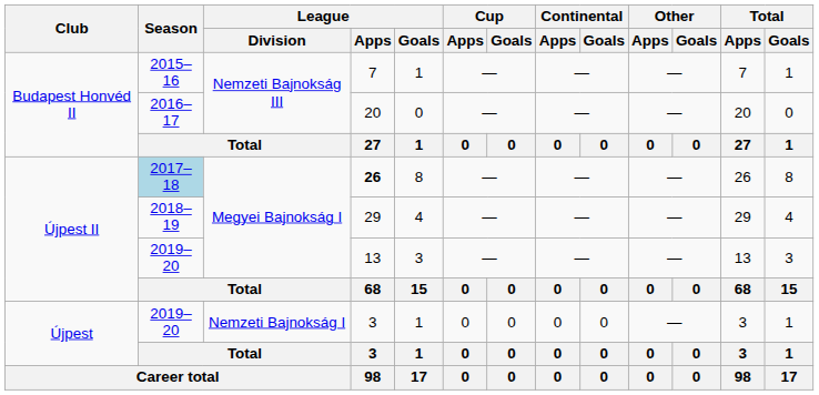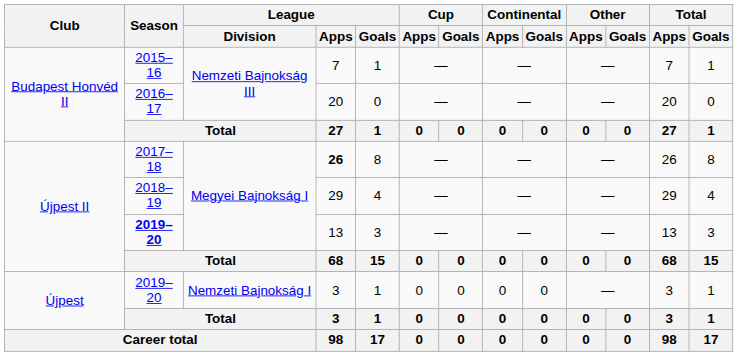row 6 | Season: lightblue background -> no background
row 8 | Season: normal -> bold
